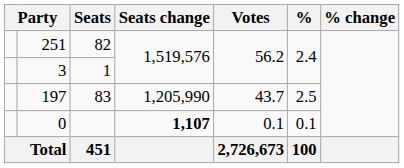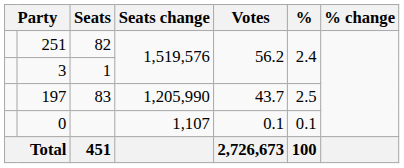0 | Seats change: bold -> normal
